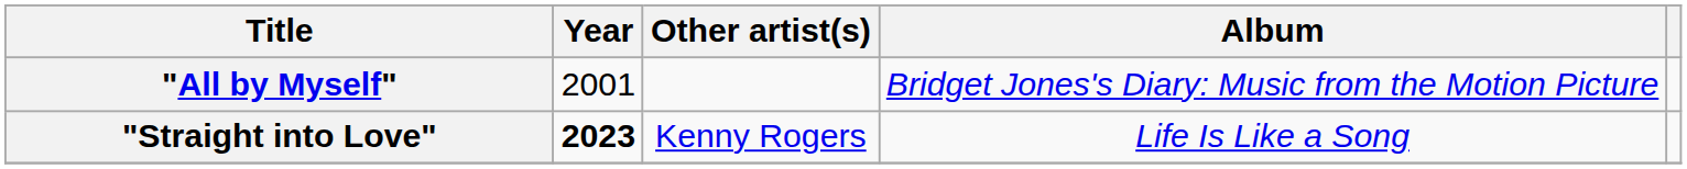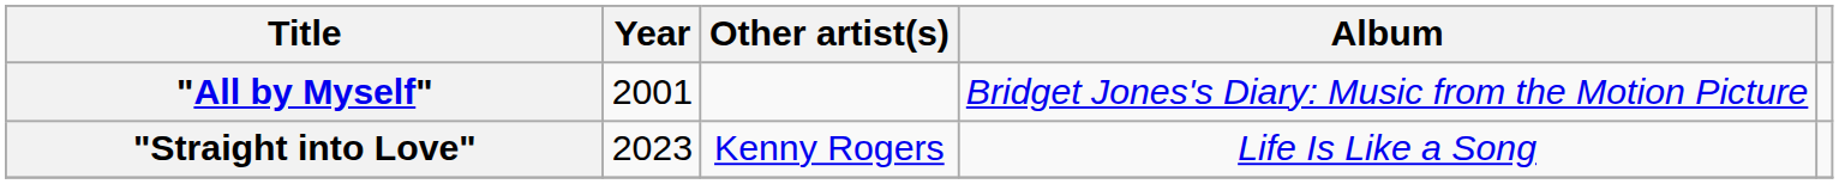"Straight into Love" | Year: bold -> normal
